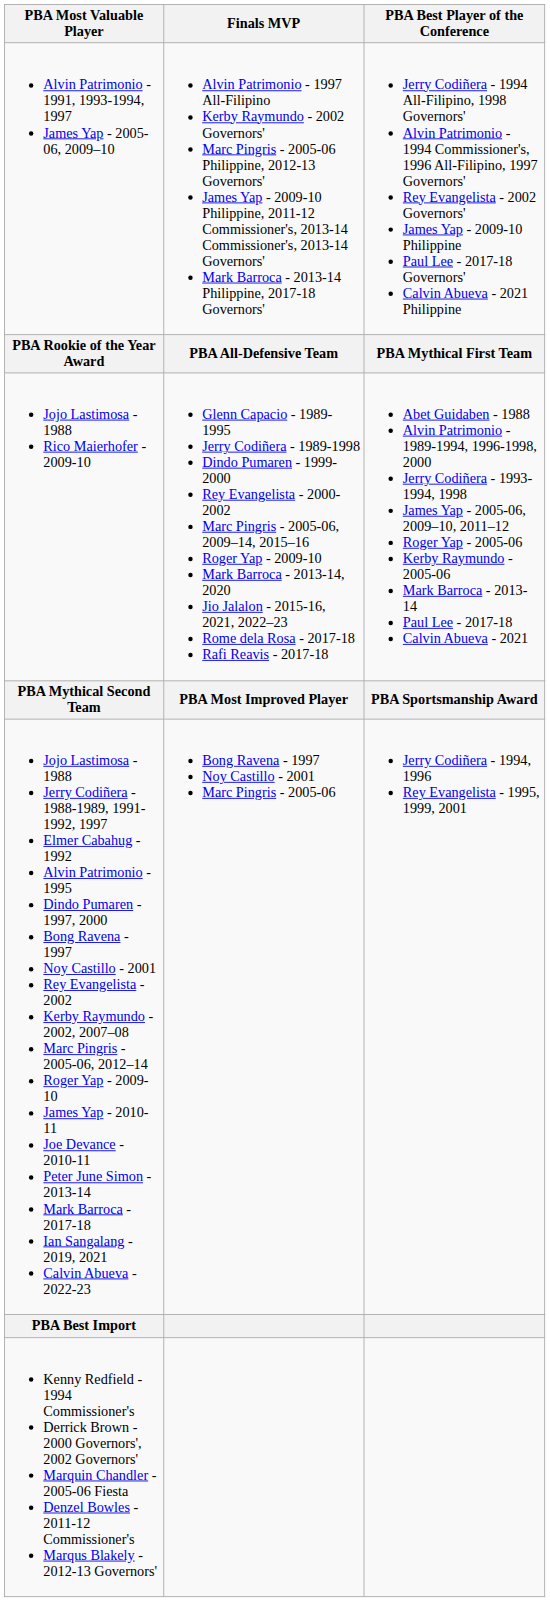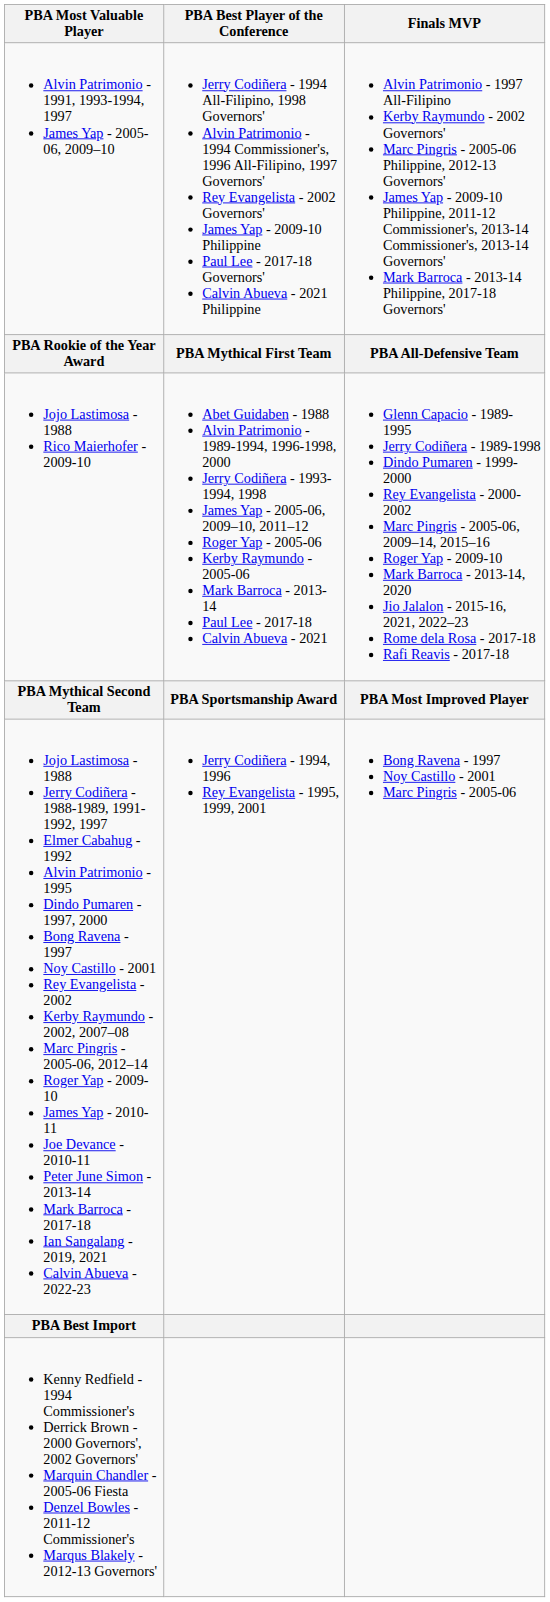columns swapped: Finals MVP <-> PBA Best Player of the Conference
